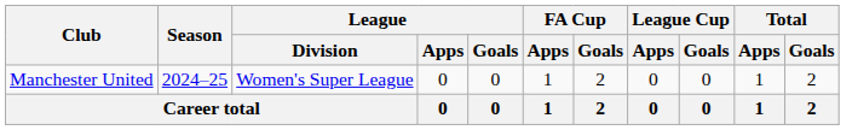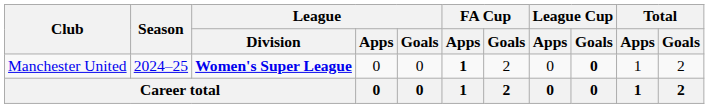Manchester United | League / Division: normal -> bold
Manchester United | FA Cup / Apps: normal -> bold
Manchester United | League Cup / Goals: normal -> bold
